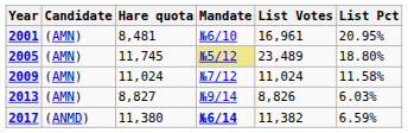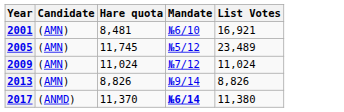- column: List Pct | 20.95% | 18.80% | 11.58% | 6.03% | 6.59%
2001 | List Votes: 16,961 -> 16,921
2005 | Mandate: khaki background -> no background
2013 | Hare quota: 8,827 -> 8,826
2017 | Hare quota: 11,380 -> 11,370
2017 | List Votes: 11,382 -> 11,380
